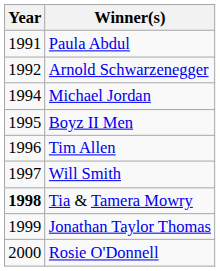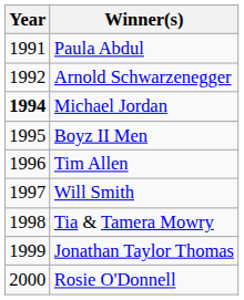Michael Jordan | Year: normal -> bold
Tia & Tamera Mowry | Year: bold -> normal
